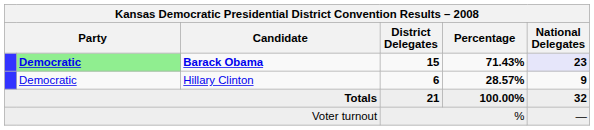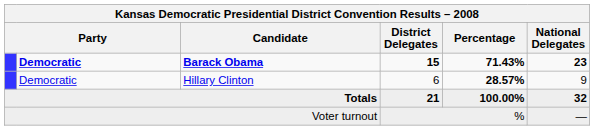Barack Obama | column 2: lightgreen background -> no background
Barack Obama | National Delegates: lavender background -> no background
Hillary Clinton | District Delegates: bold -> normal
Hillary Clinton | National Delegates: bold -> normal
